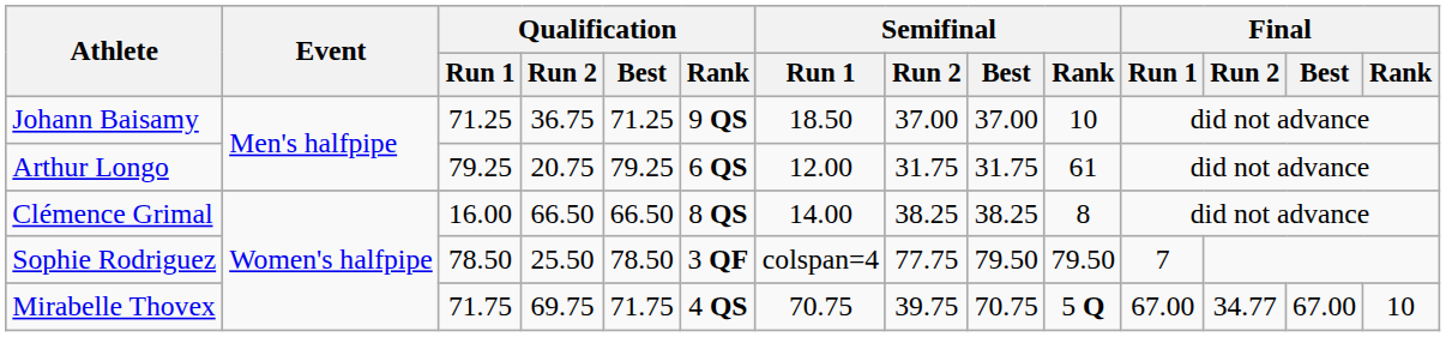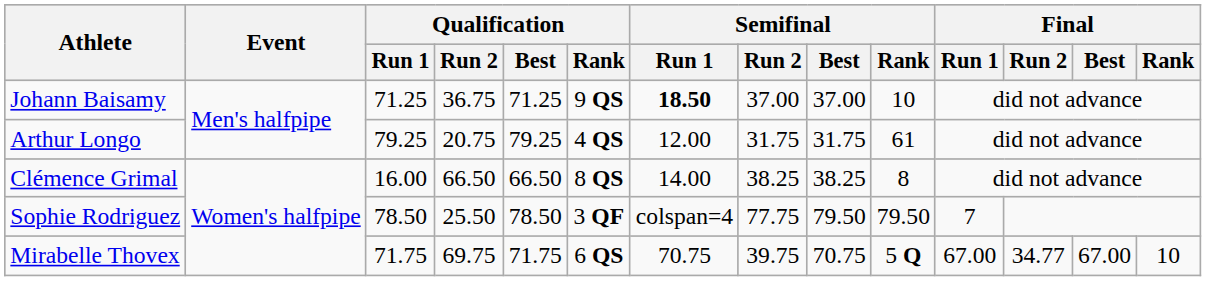Johann Baisamy | Semifinal / Run 1: normal -> bold
Arthur Longo | Qualification / Rank: 6 QS -> 4 QS
Mirabelle Thovex | Qualification / Rank: 4 QS -> 6 QS
